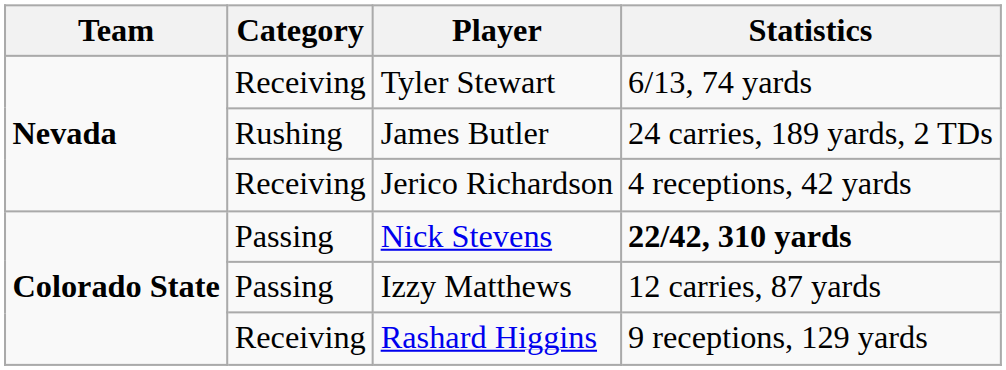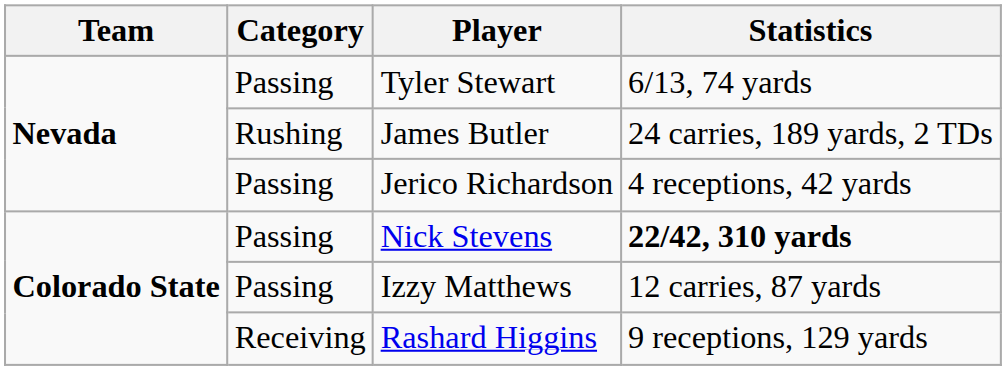Tyler Stewart | Category: Receiving -> Passing
Jerico Richardson | Category: Receiving -> Passing
